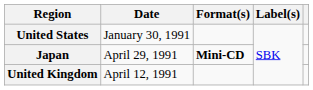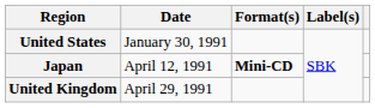Japan | Date: April 29, 1991 -> April 12, 1991
United Kingdom | Date: April 12, 1991 -> April 29, 1991
